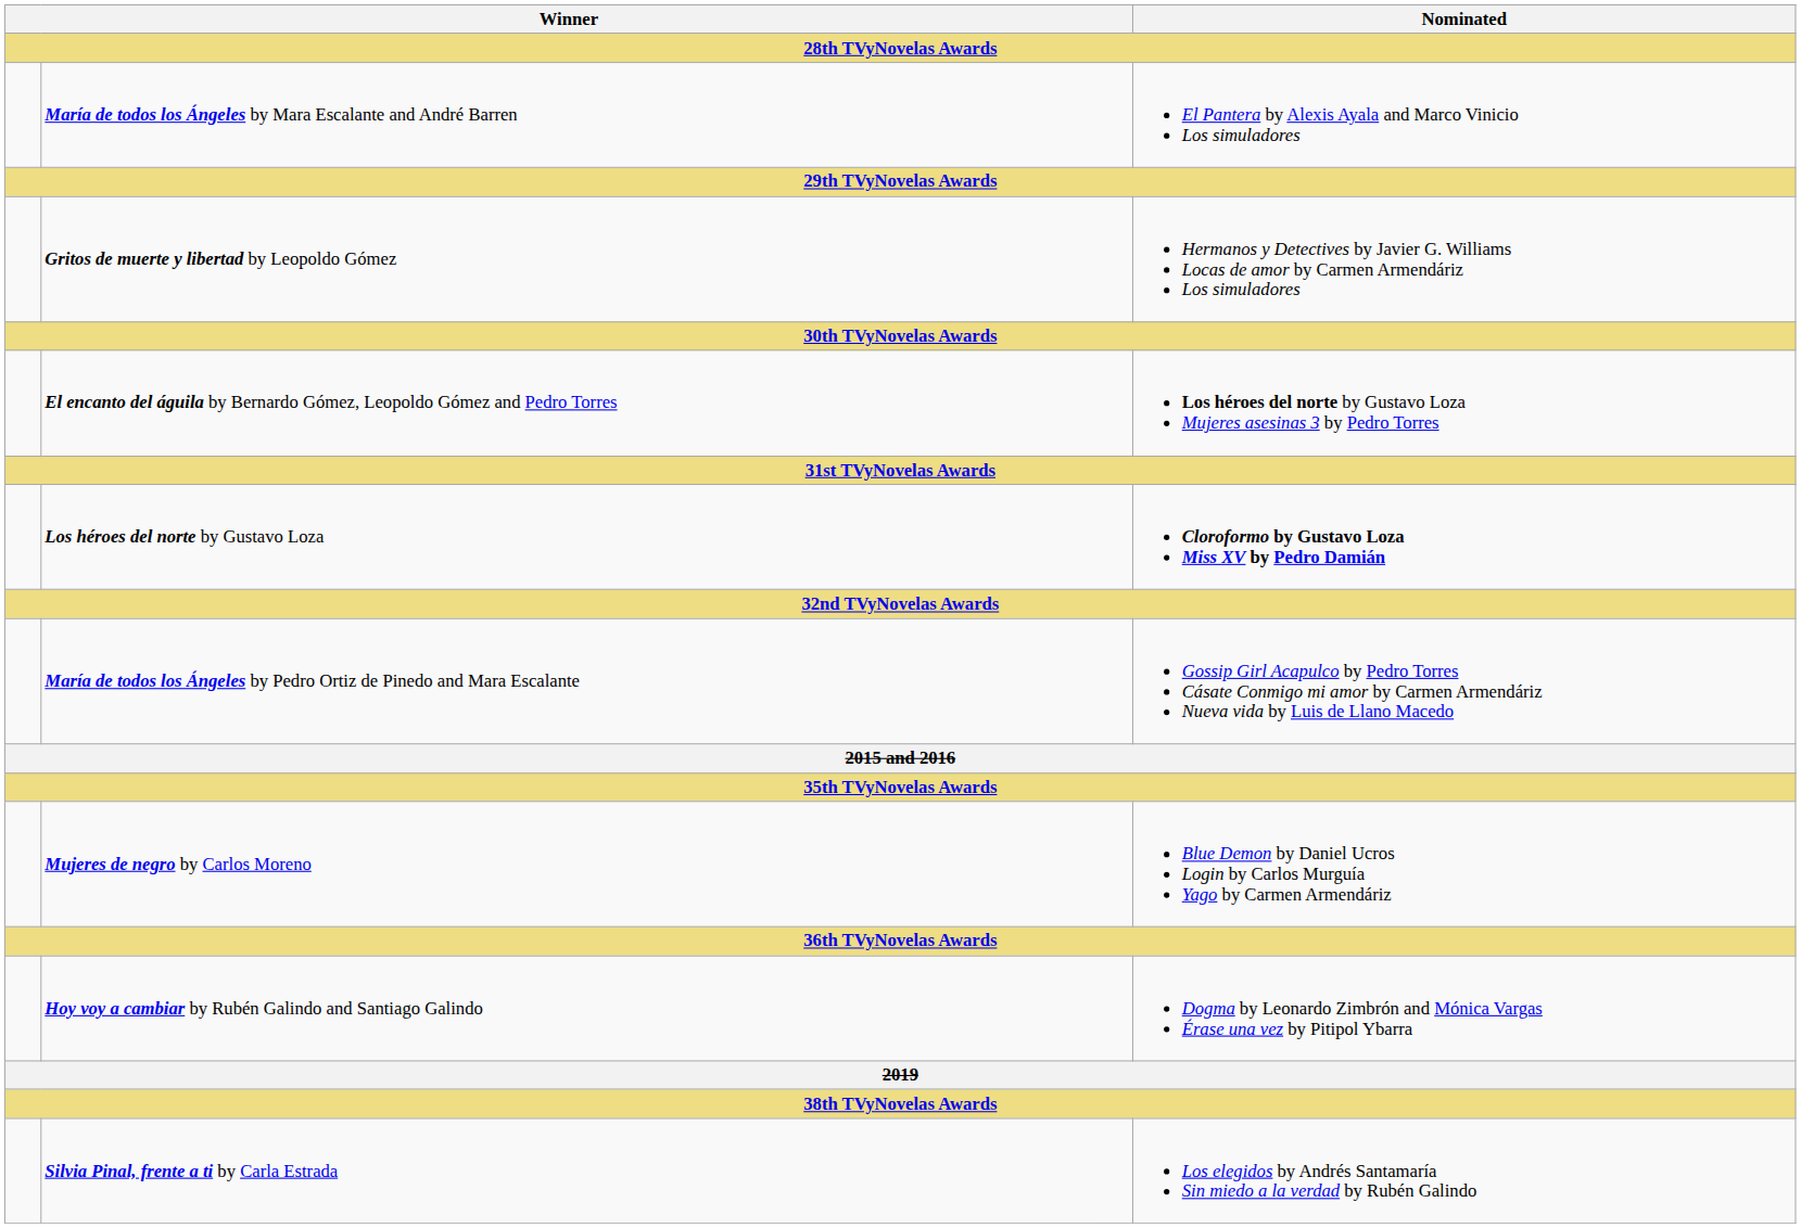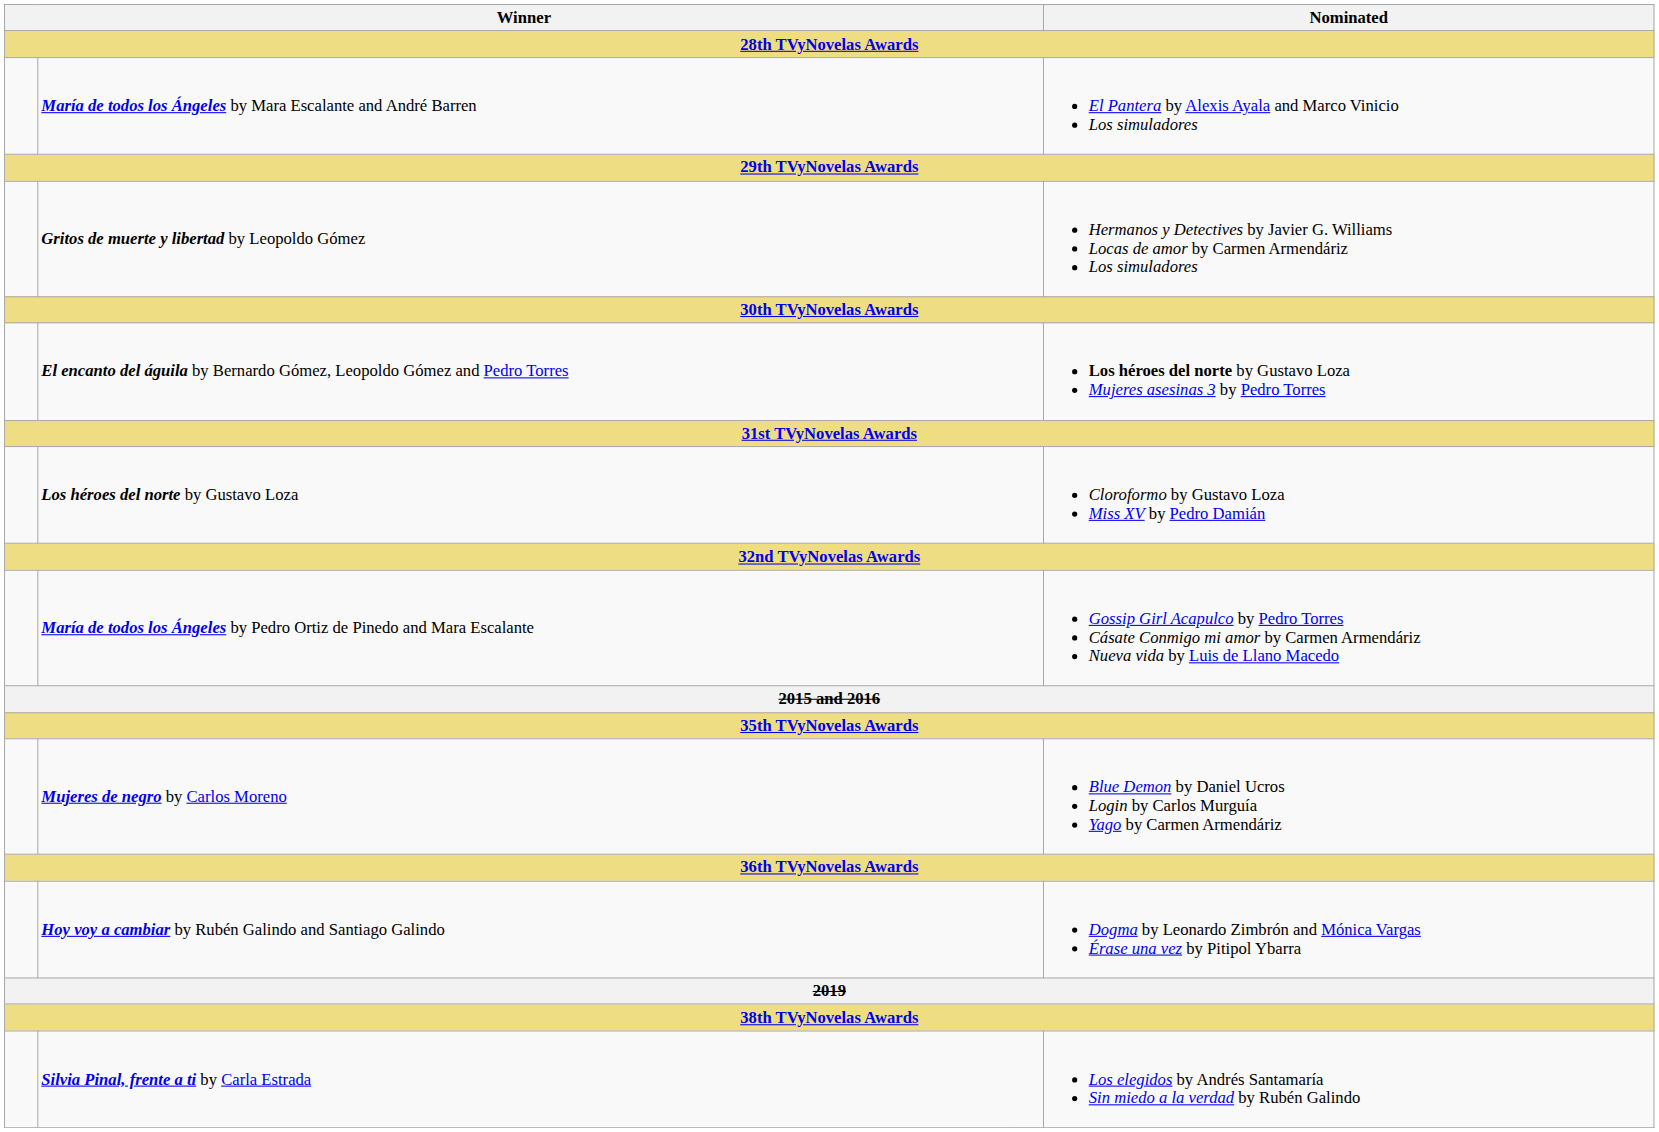Los héroes del norte by Gustavo Loza | Nominated: bold -> normal
